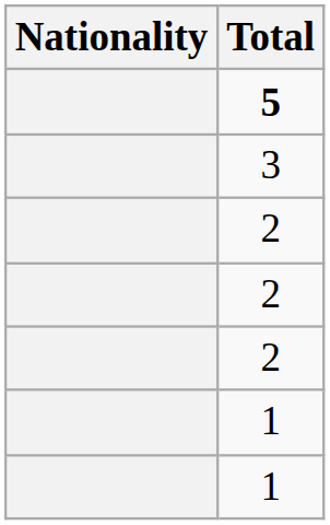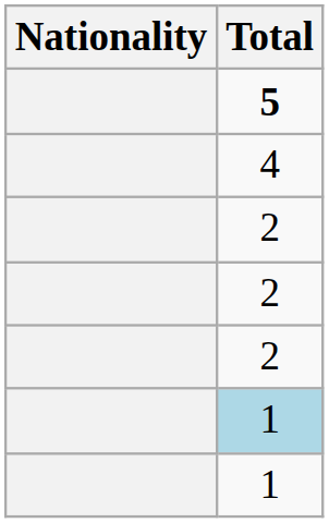row 3 | Total: 3 -> 4
row 7 | Total: no background -> lightblue background
